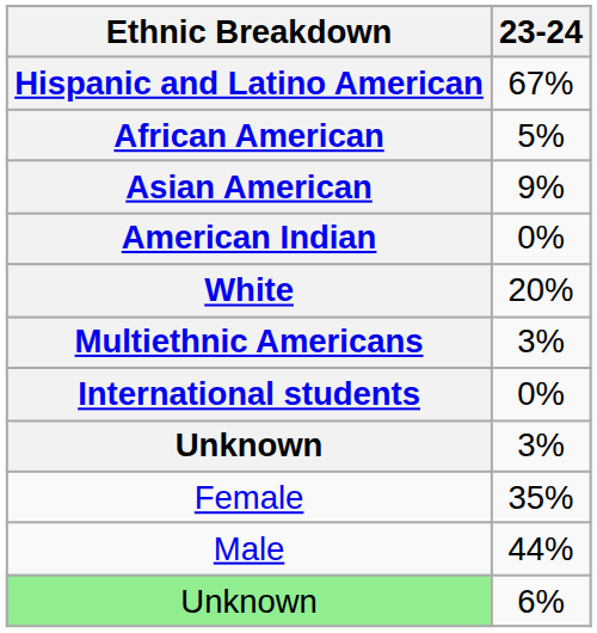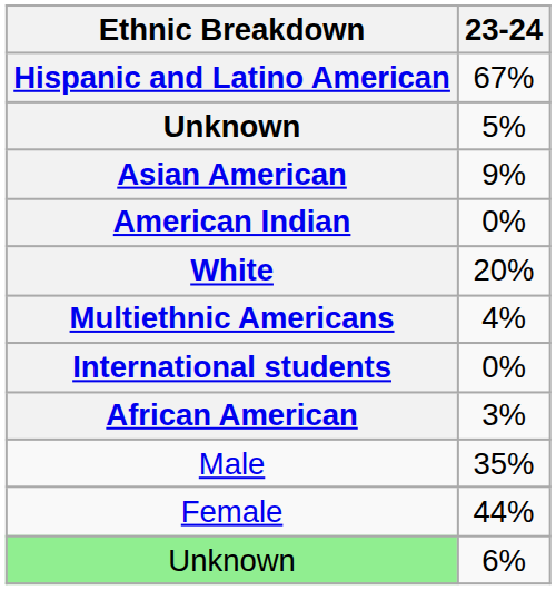row 3 | Ethnic Breakdown: African American -> Unknown
row 7 | 23-24: 3% -> 4%
row 9 | Ethnic Breakdown: Unknown -> African American
row 10 | Ethnic Breakdown: Female -> Male
row 11 | Ethnic Breakdown: Male -> Female
